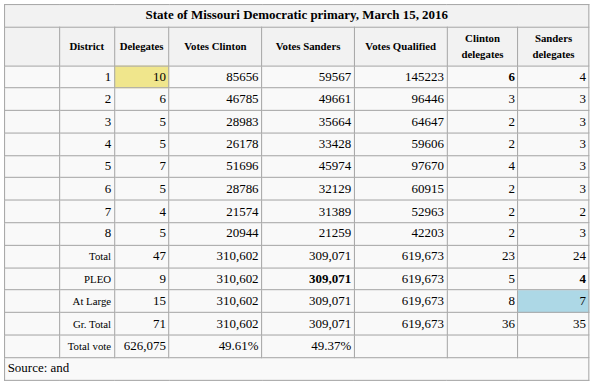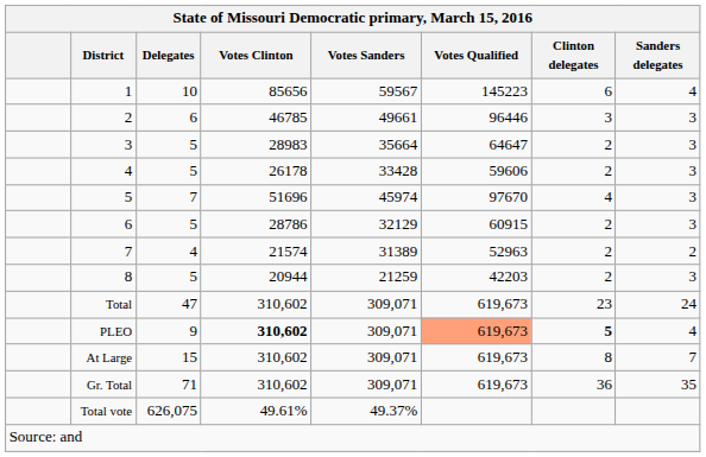1 | Delegates: khaki background -> no background
1 | Clinton delegates: bold -> normal
PLEO | Votes Clinton: normal -> bold
PLEO | Votes Sanders: bold -> normal
PLEO | Votes Qualified: no background -> lightsalmon background
PLEO | Clinton delegates: normal -> bold
PLEO | Sanders delegates: bold -> normal
At Large | Sanders delegates: lightblue background -> no background
